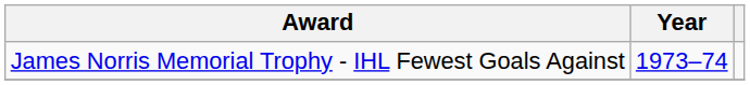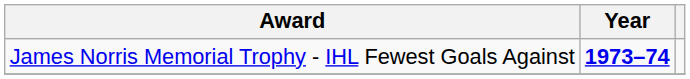James Norris Memorial Trophy - IHL Fewest Goals Against | Year: normal -> bold
